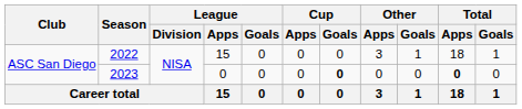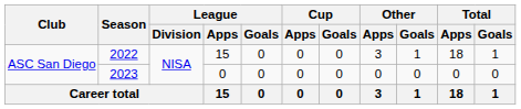2023 | Cup / Goals: bold -> normal
2023 | Total / Apps: bold -> normal
